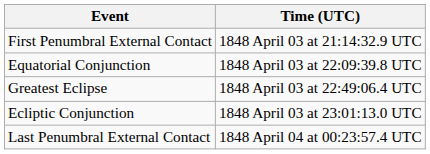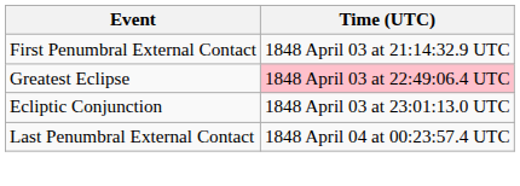- row: Equatorial Conjunction | 1848 April 03 at 22:09:39.8 UTC
Greatest Eclipse | Time (UTC): no background -> pink background
